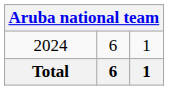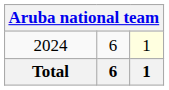2024 | column 3: no background -> lightyellow background
